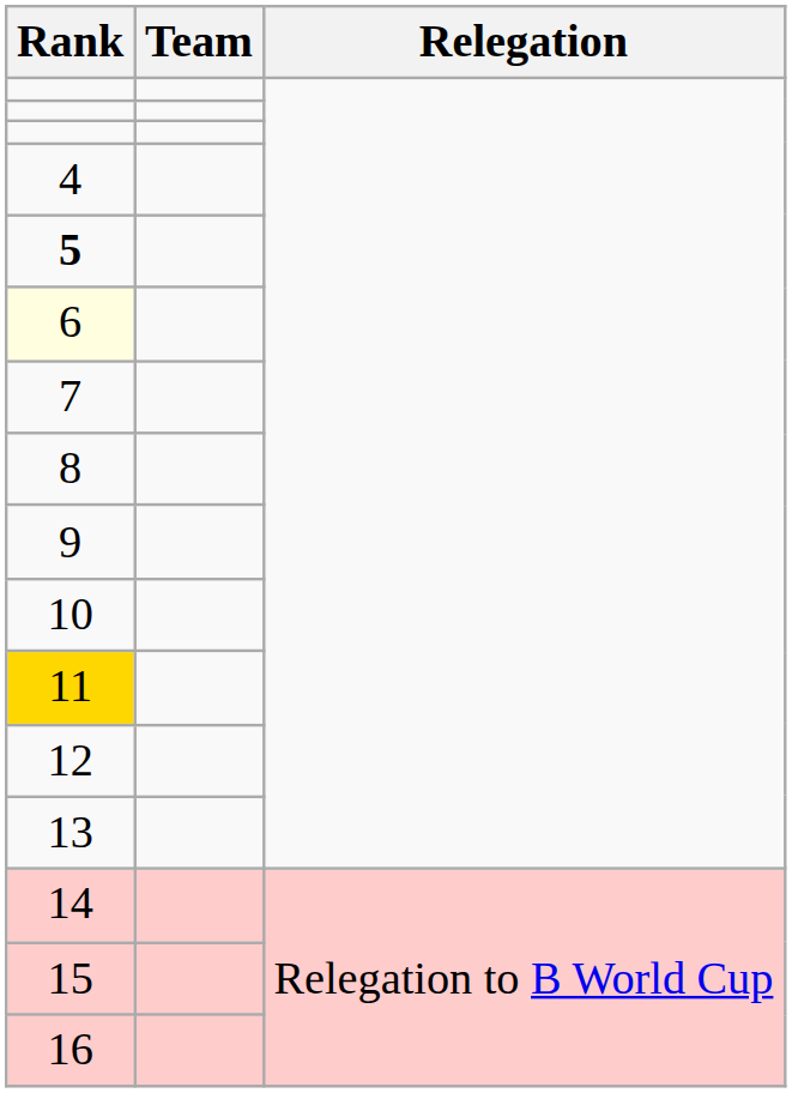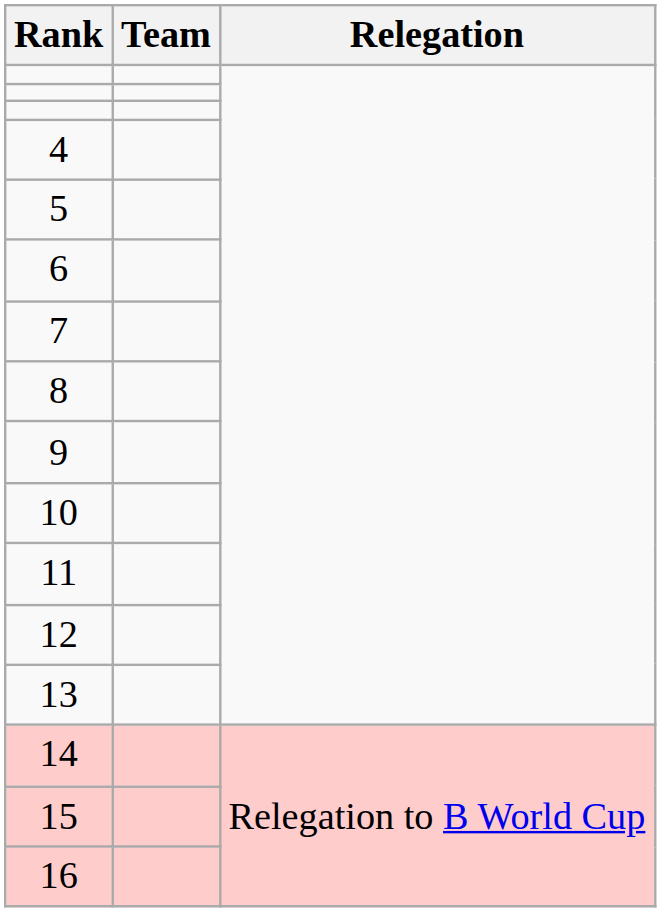5 | Rank: bold -> normal
6 | Rank: lightyellow background -> no background
11 | Rank: gold background -> no background
